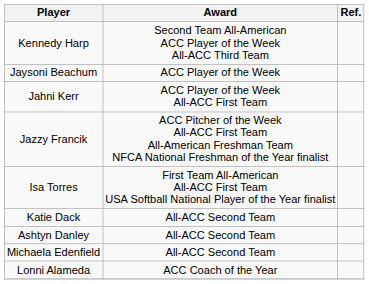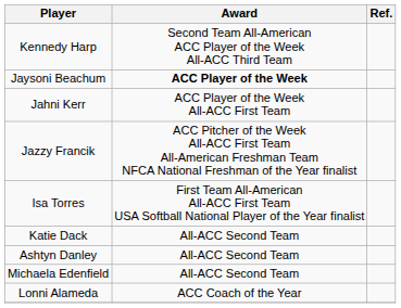Jaysoni Beachum | Award: normal -> bold
